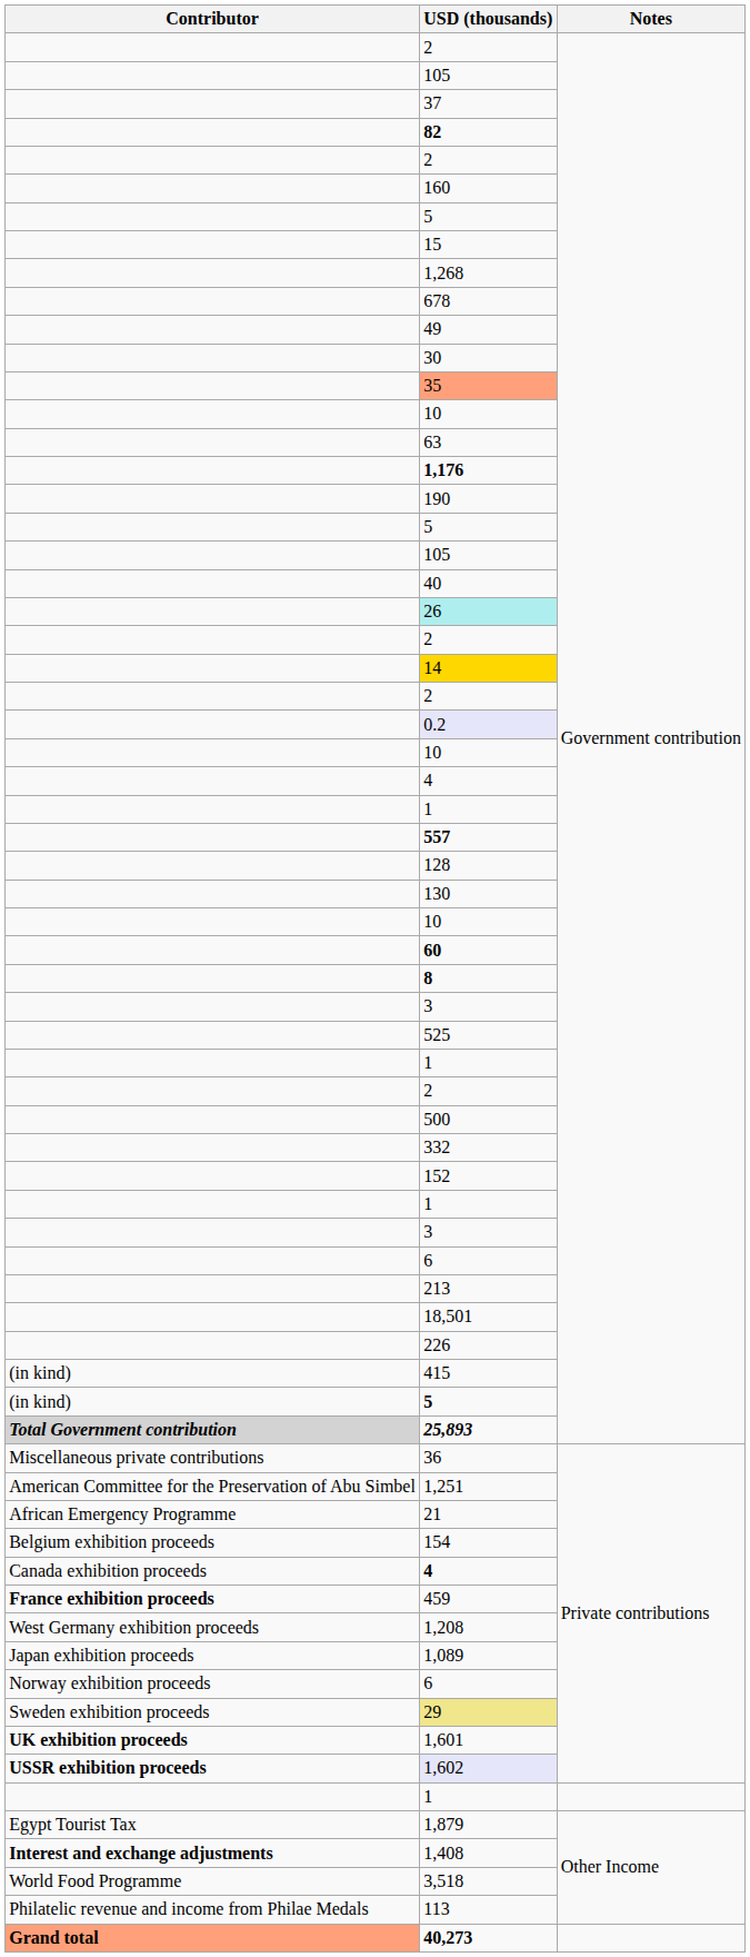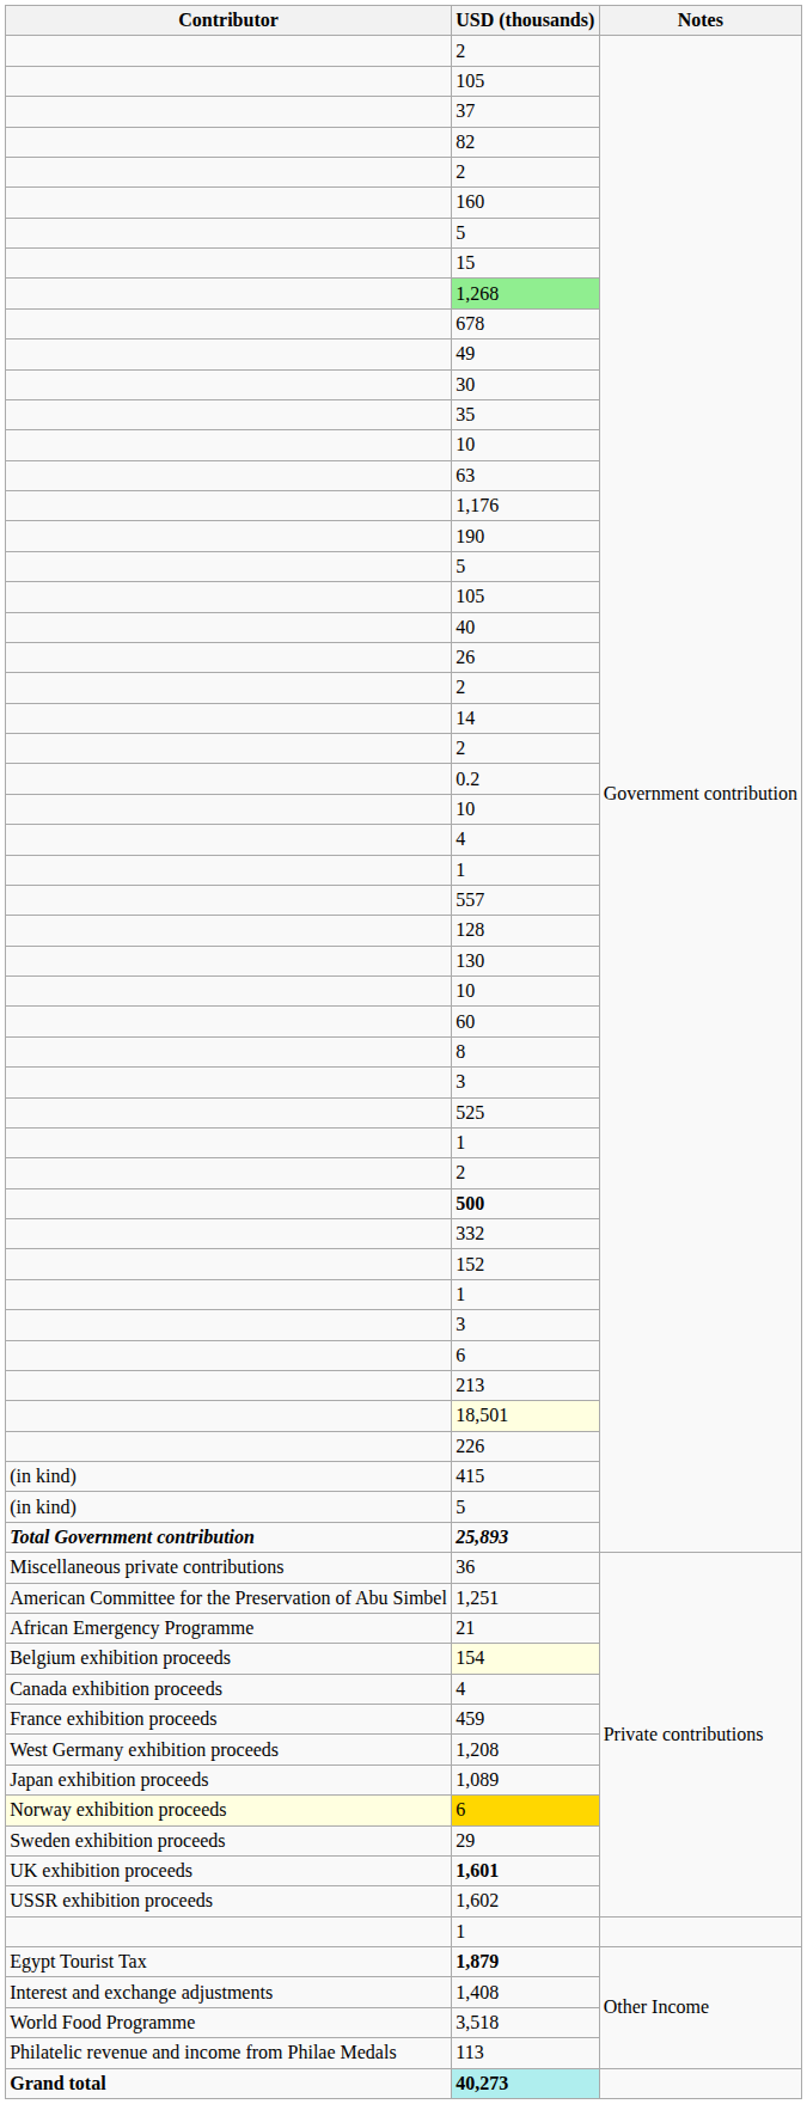82 | USD (thousands): bold -> normal
1,268 | USD (thousands): no background -> lightgreen background
35 | USD (thousands): lightsalmon background -> no background
1,176 | USD (thousands): bold -> normal
26 | USD (thousands): paleturquoise background -> no background
14 | USD (thousands): gold background -> no background
0.2 | USD (thousands): lavender background -> no background
557 | USD (thousands): bold -> normal
60 | USD (thousands): bold -> normal
8 | USD (thousands): bold -> normal
500 | USD (thousands): normal -> bold
18,501 | USD (thousands): no background -> lightyellow background
(in kind) / 5 | USD (thousands): bold -> normal
25,893 | Contributor: lightgrey background -> no background
154 | USD (thousands): no background -> lightyellow background
Canada exhibition proceeds / 4 | USD (thousands): bold -> normal
459 | Contributor: bold -> normal
Norway exhibition proceeds / 6 | Contributor: no background -> lightyellow background
Norway exhibition proceeds / 6 | USD (thousands): no background -> gold background
29 | USD (thousands): khaki background -> no background
1,601 | Contributor: bold -> normal
1,601 | USD (thousands): normal -> bold
1,602 | Contributor: bold -> normal
1,602 | USD (thousands): lavender background -> no background
1,879 | USD (thousands): normal -> bold
1,408 | Contributor: bold -> normal
40,273 | Contributor: lightsalmon background -> no background
40,273 | USD (thousands): no background -> paleturquoise background
